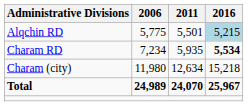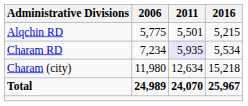Alqchin RD | 2016: lightblue background -> no background
Charam RD | 2011: no background -> lavender background
Charam RD | 2016: bold -> normal
